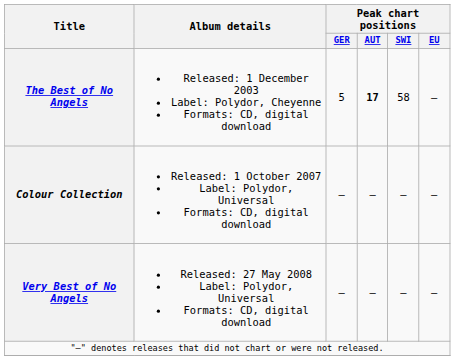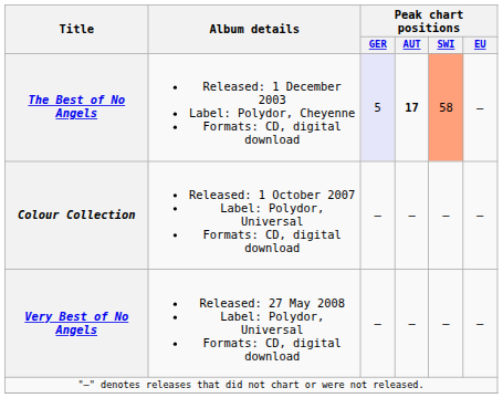The Best of No Angels | Peak chart positions / GER: no background -> lavender background
The Best of No Angels | Peak chart positions / SWI: no background -> lightsalmon background
